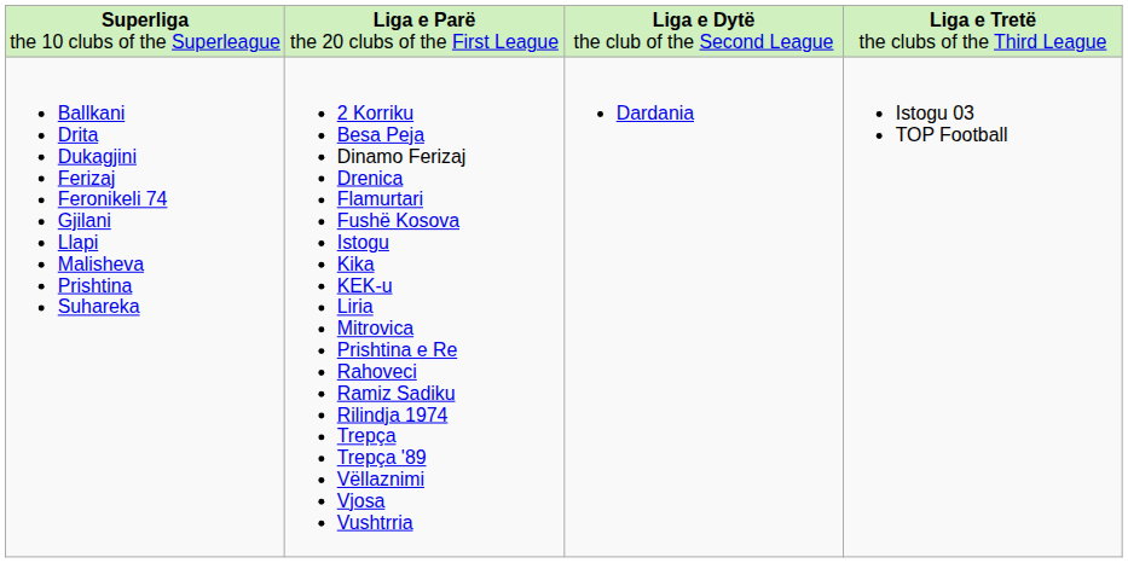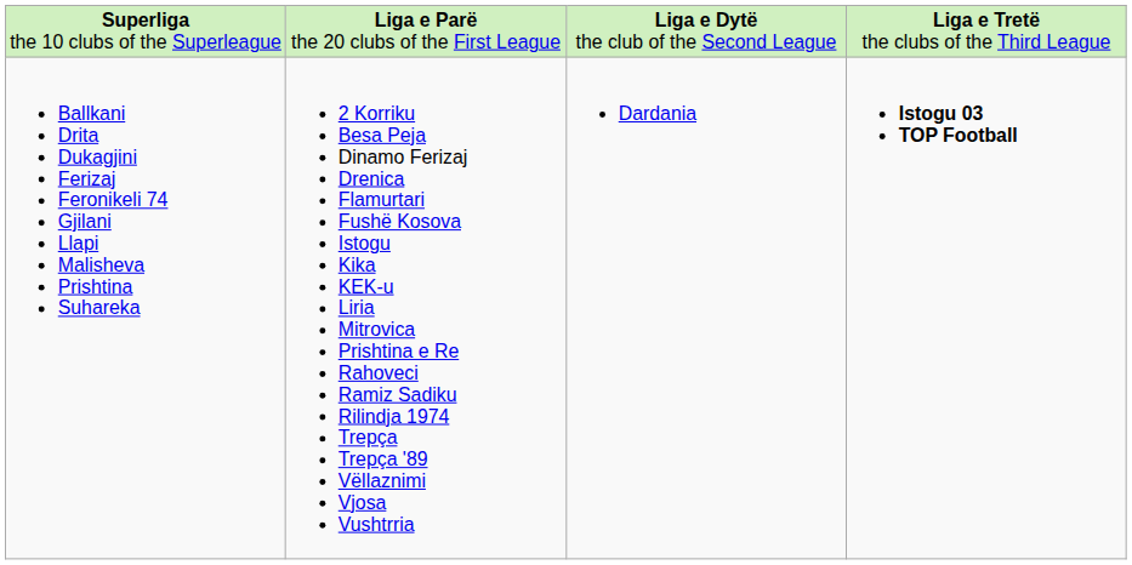row 2 | column 4: normal -> bold
